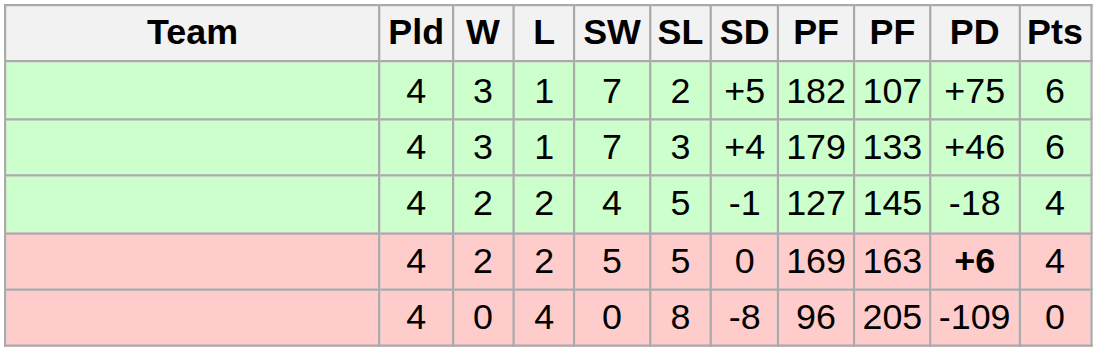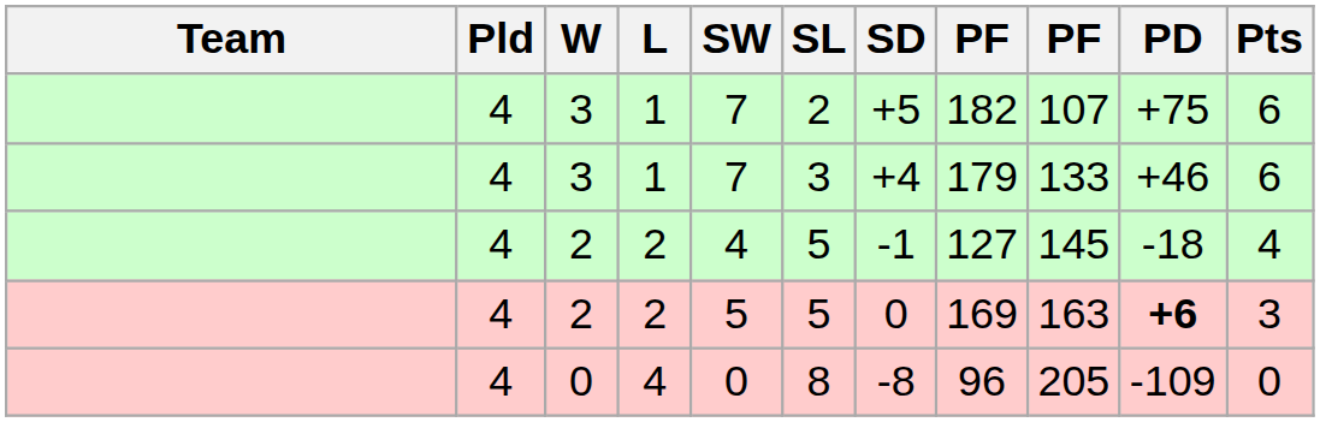row 5 | Pts: 4 -> 3
